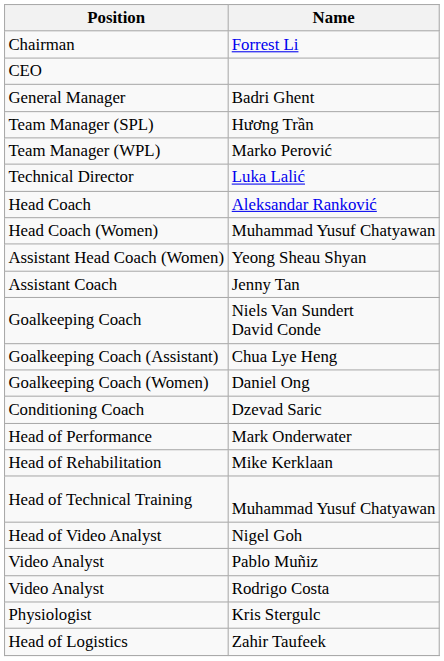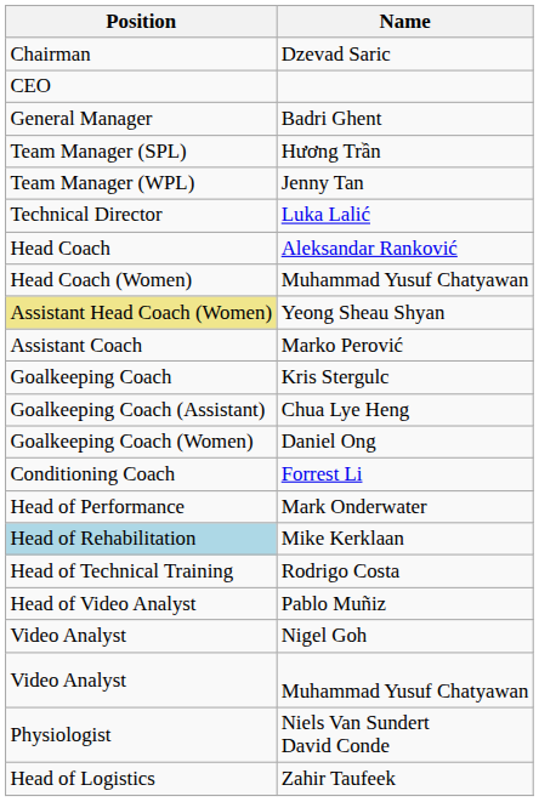row 2 | Name: Forrest Li -> Dzevad Saric
row 6 | Name: Marko Perović -> Jenny Tan
row 10 | Position: no background -> khaki background
row 11 | Name: Jenny Tan -> Marko Perović
row 12 | Name: Niels Van Sundert David Conde -> Kris Stergulc
row 15 | Name: Dzevad Saric -> Forrest Li
row 17 | Position: no background -> lightblue background
row 18 | Name: Muhammad Yusuf Chatyawan -> Rodrigo Costa
row 19 | Name: Nigel Goh -> Pablo Muñiz
row 20 | Name: Pablo Muñiz -> Nigel Goh
row 21 | Name: Rodrigo Costa -> Muhammad Yusuf Chatyawan
row 22 | Name: Kris Stergulc -> Niels Van Sundert David Conde
